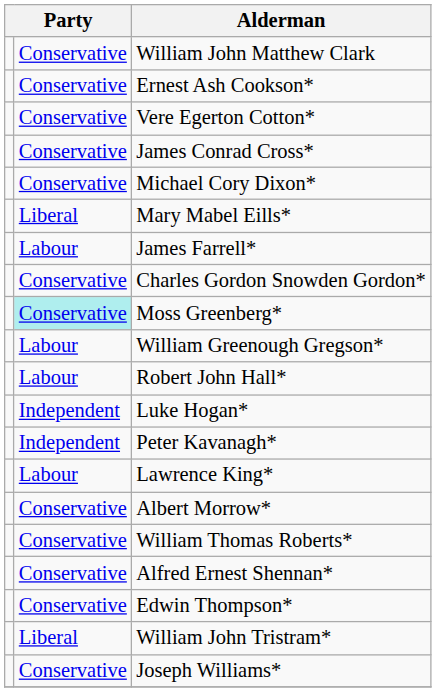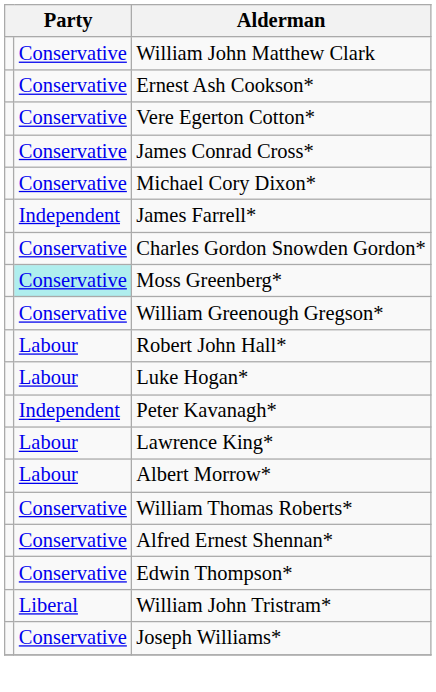- row: Liberal | Mary Mabel Eills*
James Farrell* | column 2: Labour -> Independent
William Greenough Gregson* | column 2: Labour -> Conservative
Luke Hogan* | column 2: Independent -> Labour
Albert Morrow* | column 2: Conservative -> Labour
